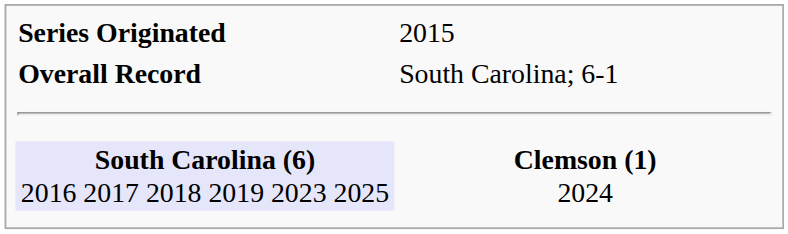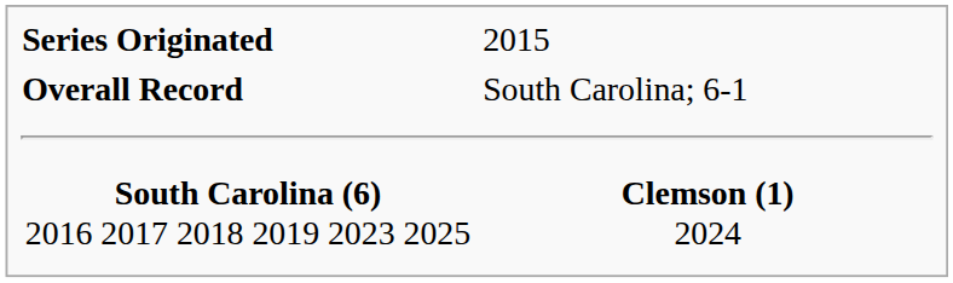row 3 | column 1: lavender background -> no background
